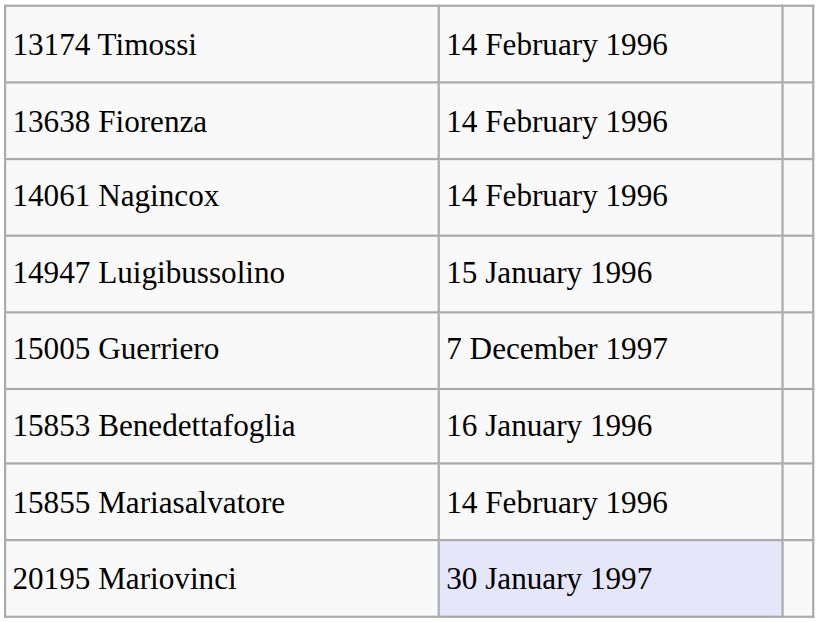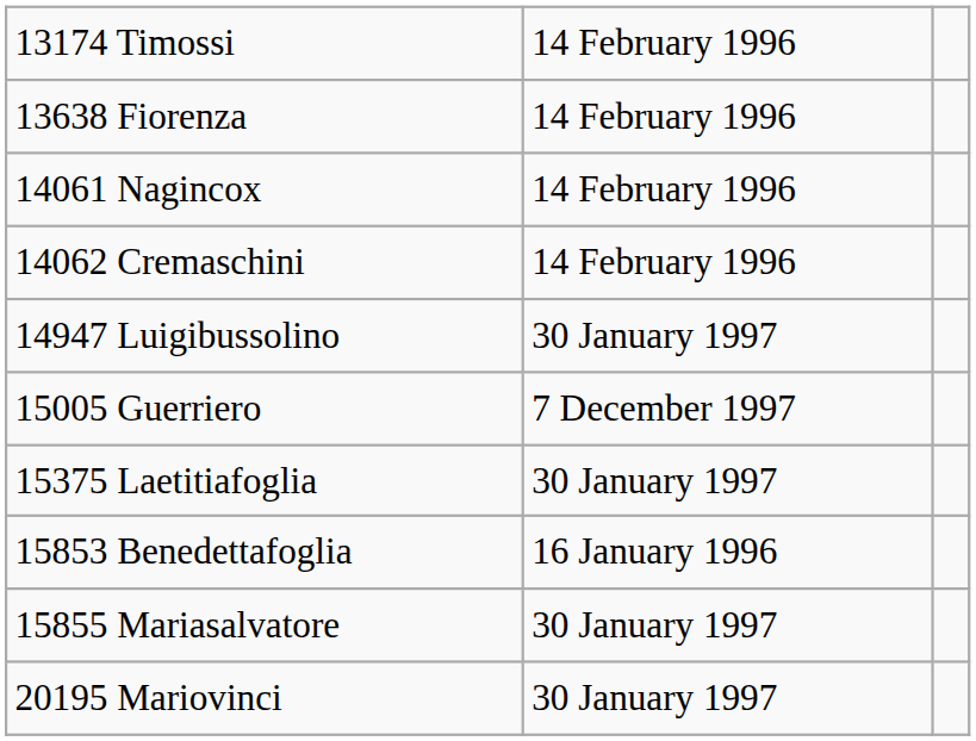+ row: 14062 Cremaschini | 14 February 1996
14947 Luigibussolino | column 2: 15 January 1996 -> 30 January 1997
+ row: 15375 Laetitiafoglia | 30 January 1997
15855 Mariasalvatore | column 2: 14 February 1996 -> 30 January 1997
20195 Mariovinci | column 2: lavender background -> no background
